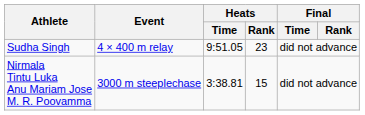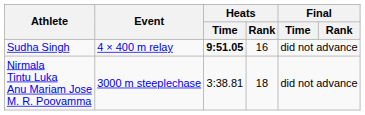Sudha Singh | Heats / Time: normal -> bold
Sudha Singh | Heats / Rank: 23 -> 16
Nirmala Tintu Luka Anu Mariam Jose M. R. Poovamma | Heats / Rank: 15 -> 18
